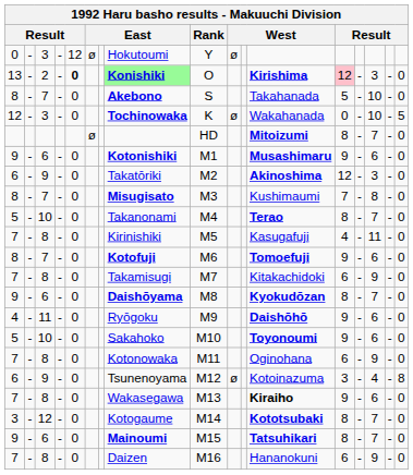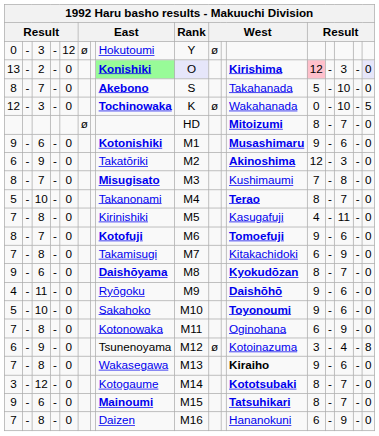13 | column 5: bold -> normal
13 | Rank: no background -> lavender background
13 | column 17: no background -> lavender background
